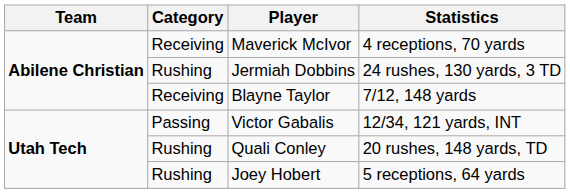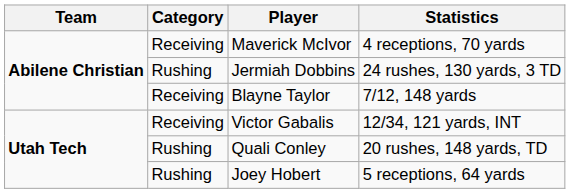Victor Gabalis | Category: Passing -> Receiving
